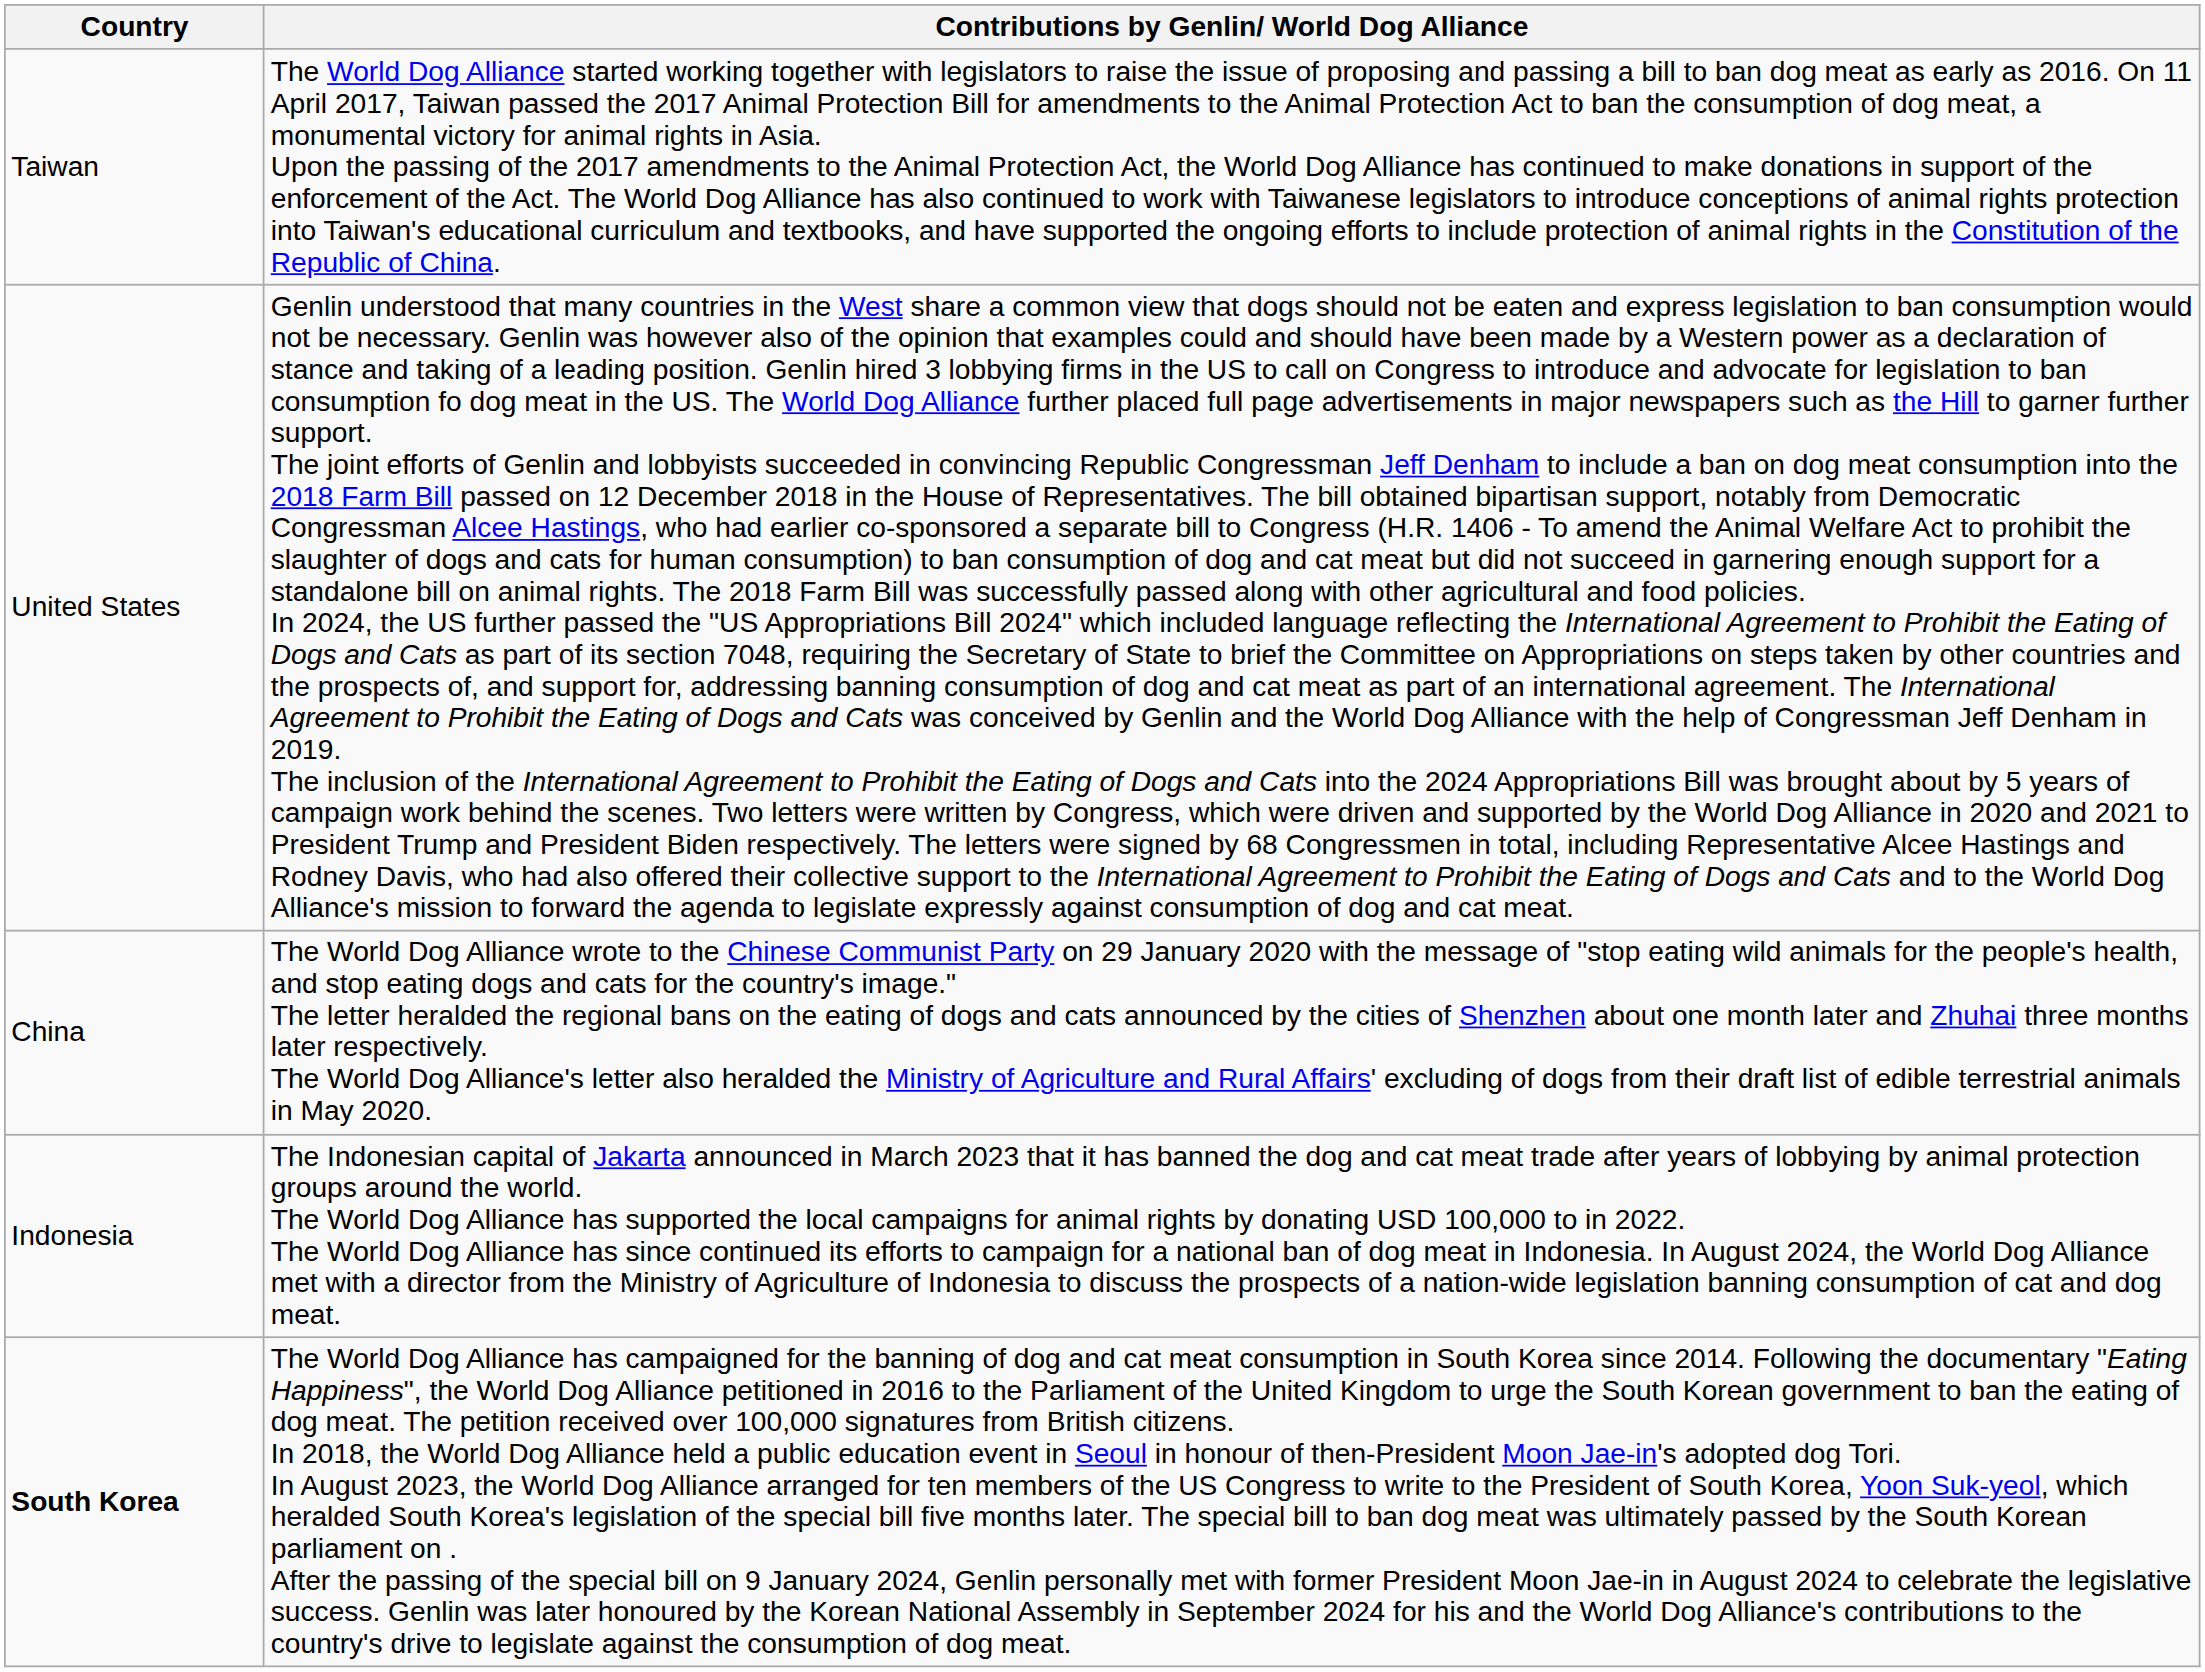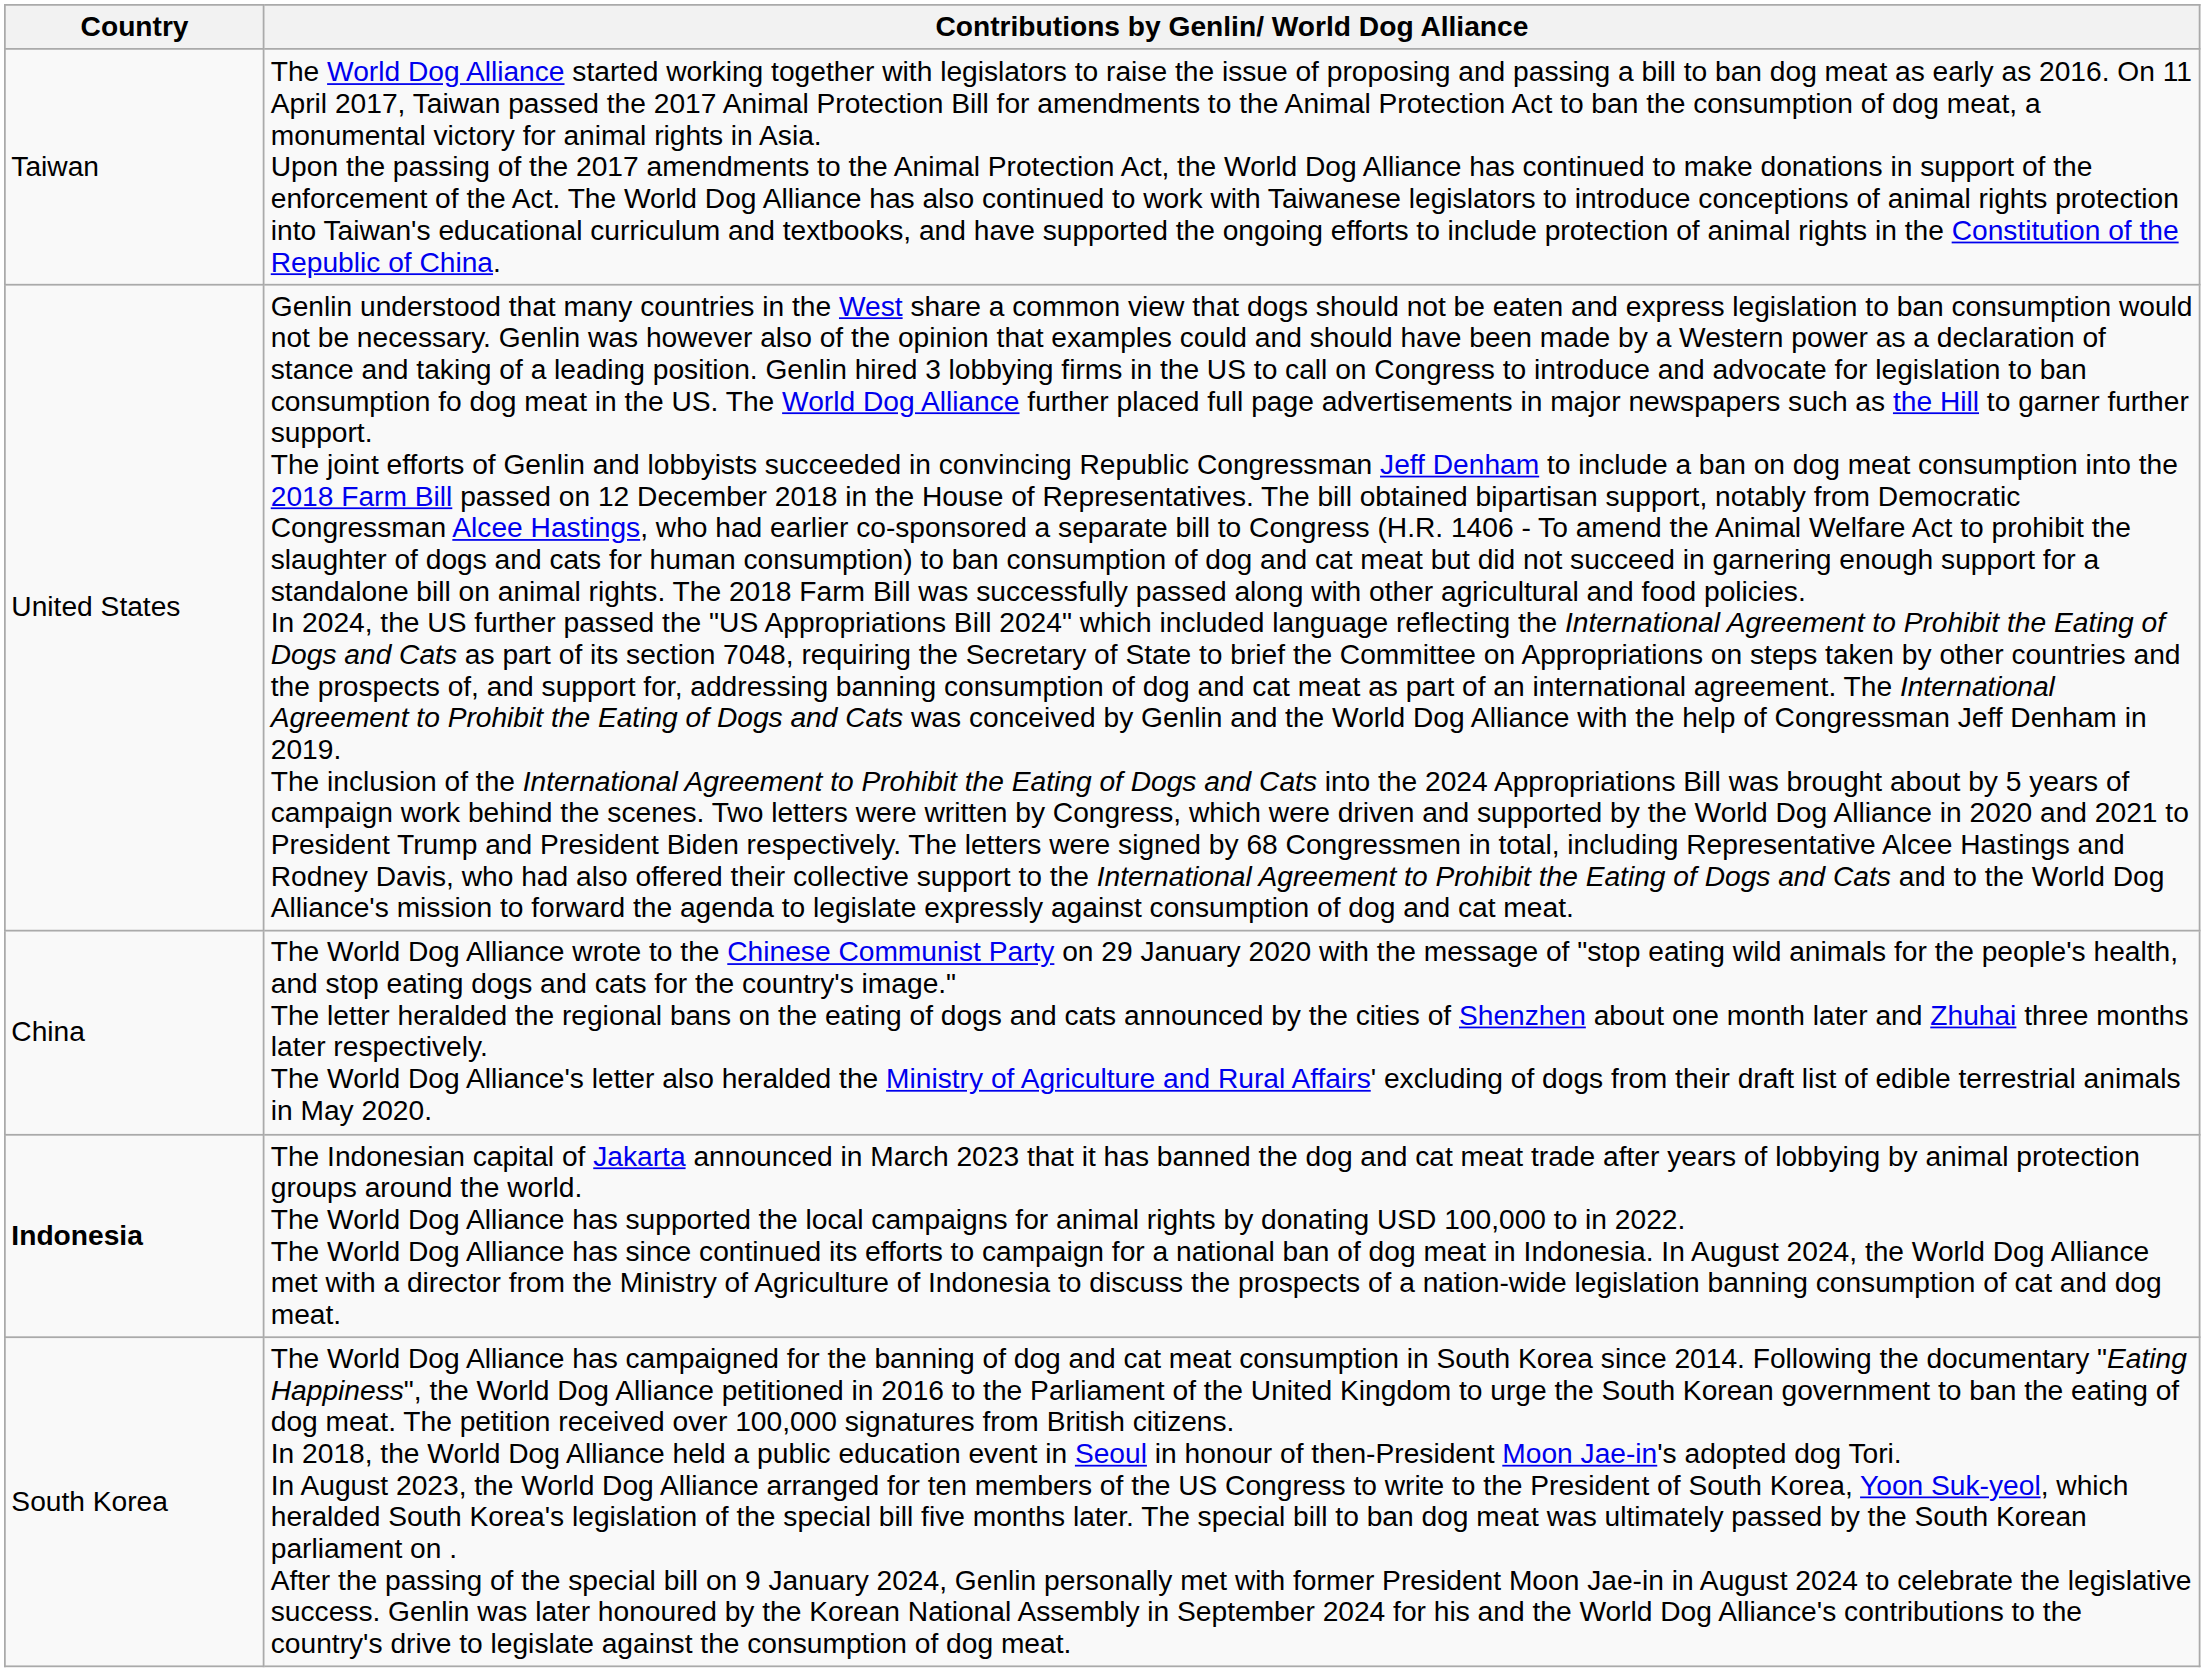Indonesia | Country: normal -> bold
South Korea | Country: bold -> normal
